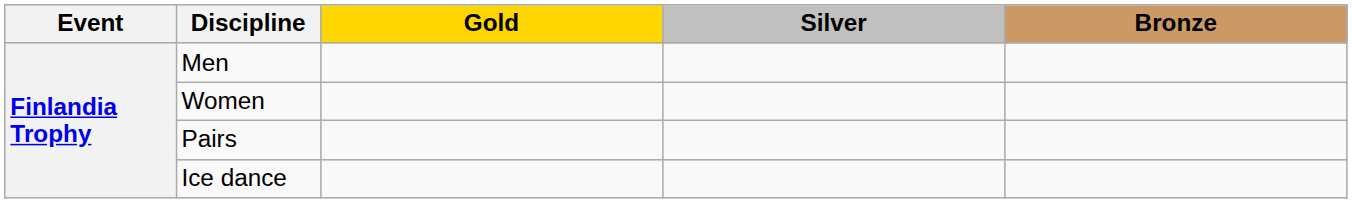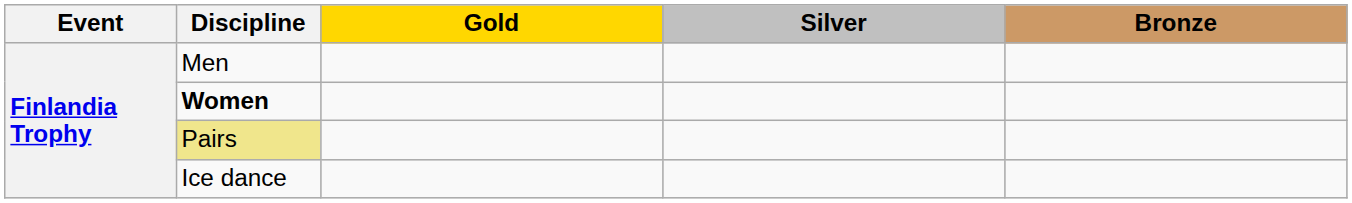Women | Discipline: normal -> bold
Pairs | Discipline: no background -> khaki background
